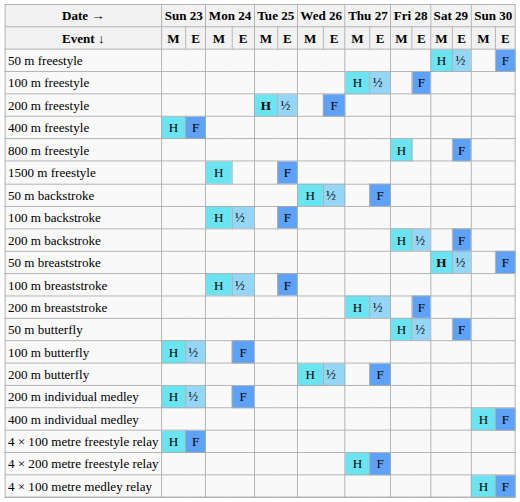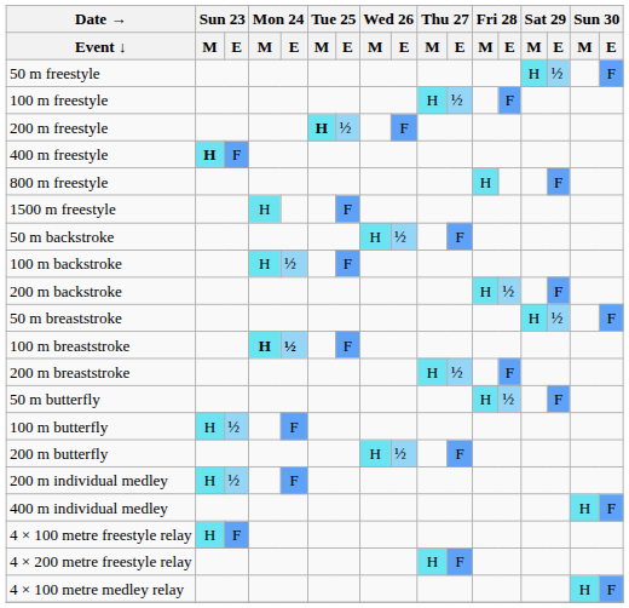400 m freestyle | Sun 23 / M: normal -> bold
50 m breaststroke | Sat 29 / M: bold -> normal
100 m breaststroke | Mon 24 / M: normal -> bold
100 m breaststroke | Mon 24 / E: normal -> bold
